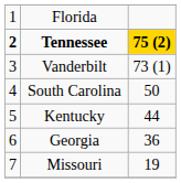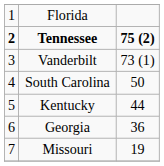Tennessee | column 3: gold background -> no background
